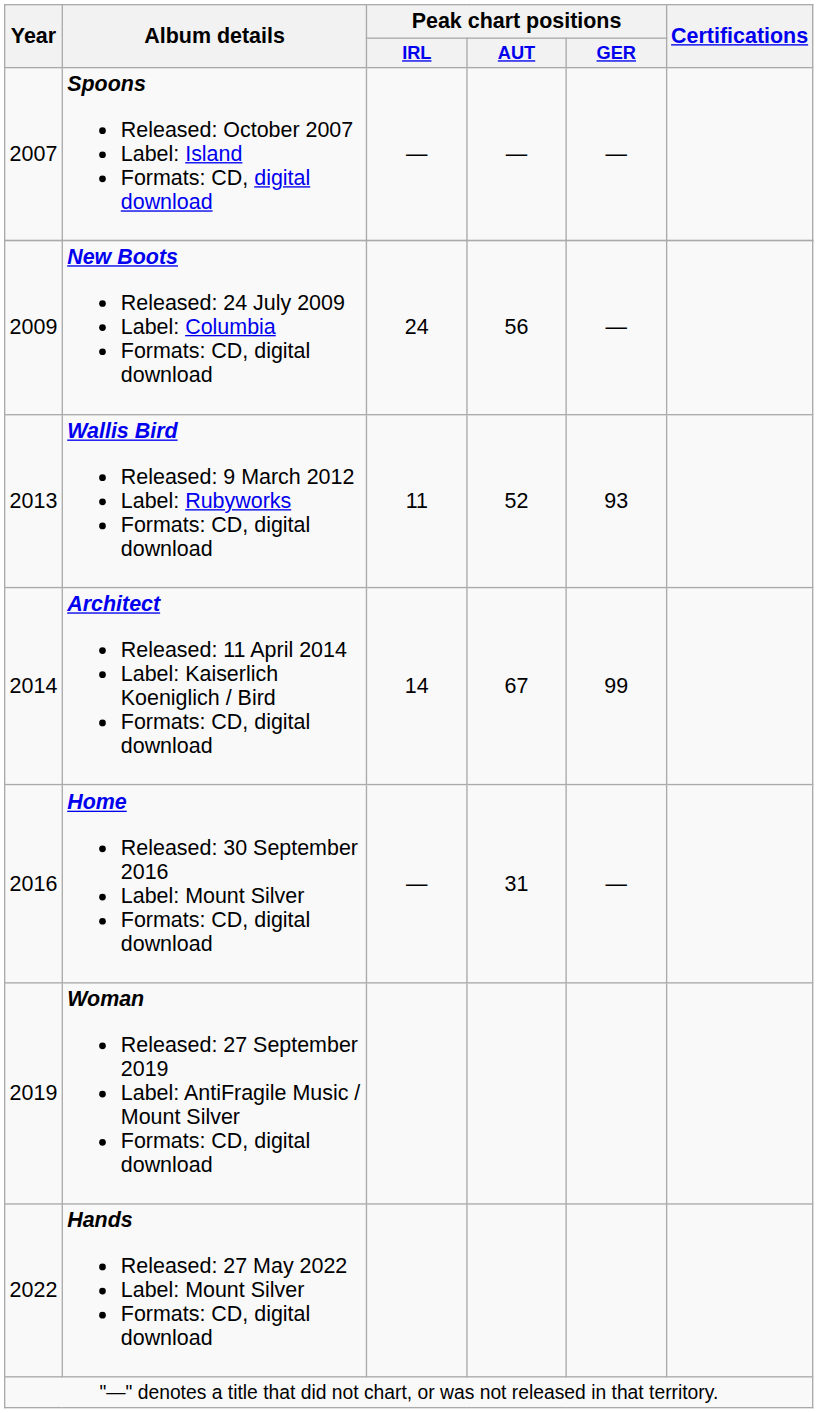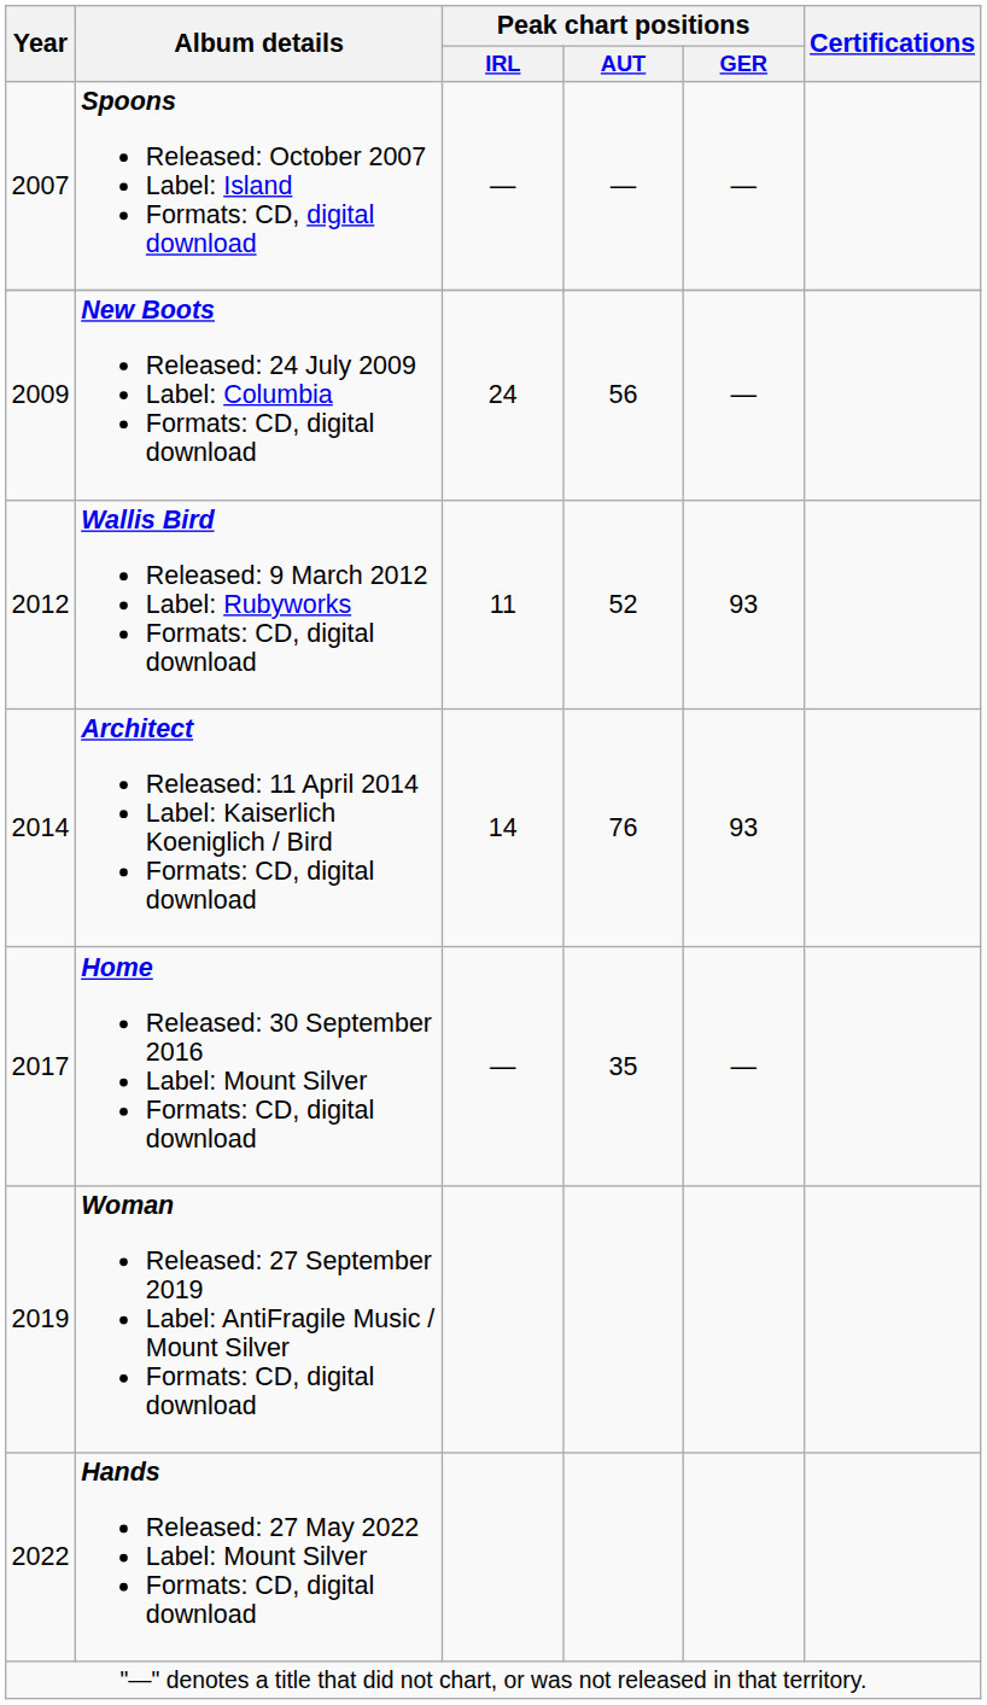row 5 | Year: 2013 -> 2012
row 6 | Peak chart positions / AUT: 67 -> 76
row 6 | Peak chart positions / GER: 99 -> 93
row 7 | Year: 2016 -> 2017
row 7 | Peak chart positions / AUT: 31 -> 35
